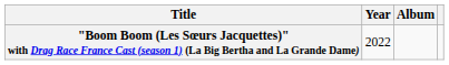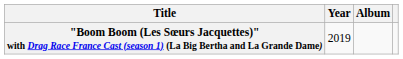row 2 | Year: 2022 -> 2019
